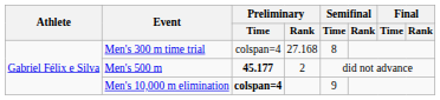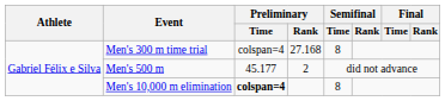Men's 500 m | Preliminary / Time: bold -> normal
Men's 10,000 m elimination | Semifinal / Time: 9 -> 8
